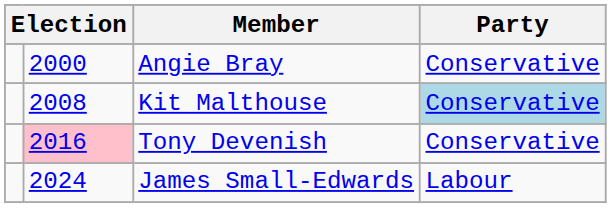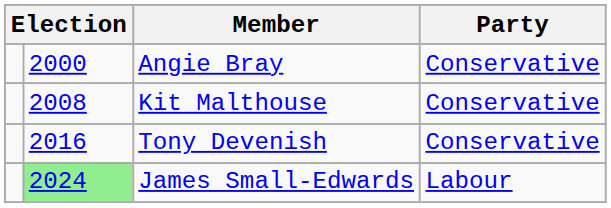Kit Malthouse | Party: lightblue background -> no background
Tony Devenish | column 2: pink background -> no background
James Small-Edwards | column 2: no background -> lightgreen background
